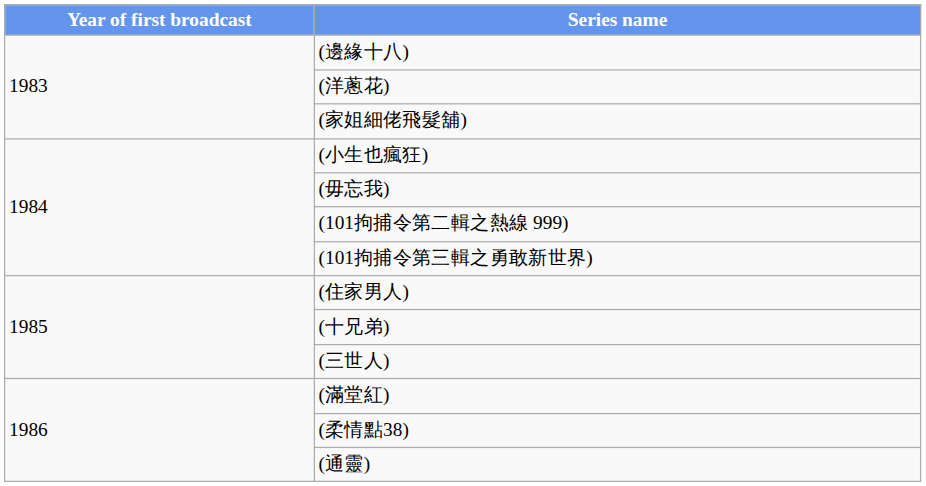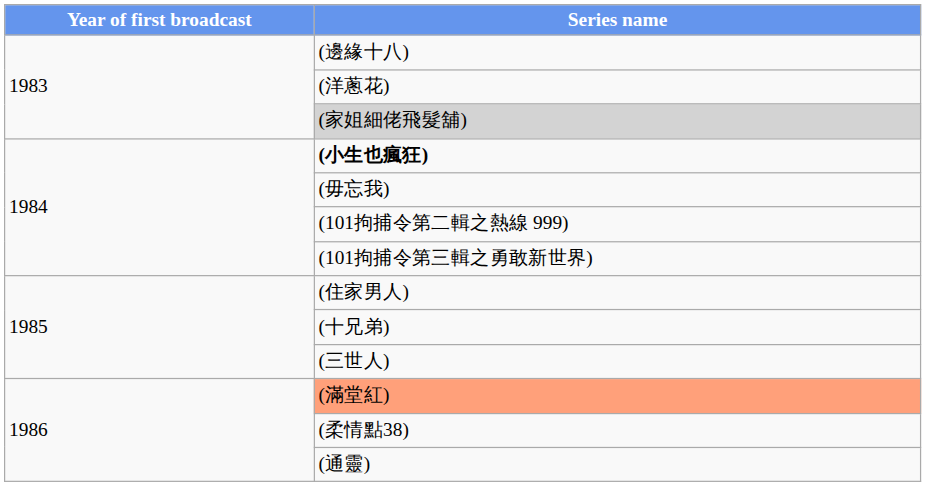(家姐細佬飛髮舖) | Series name: no background -> lightgrey background
(小生也瘋狂) | Series name: normal -> bold
(滿堂紅) | Series name: no background -> lightsalmon background
